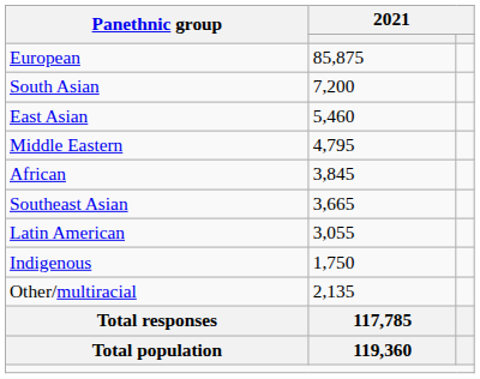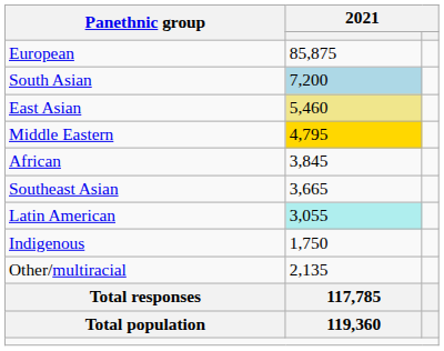South Asian | column 2: no background -> lightblue background
East Asian | column 2: no background -> khaki background
Middle Eastern | column 2: no background -> gold background
Latin American | column 2: no background -> paleturquoise background
